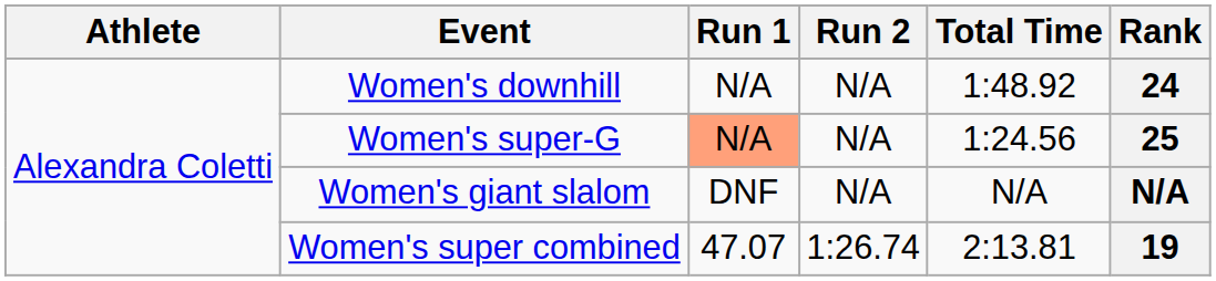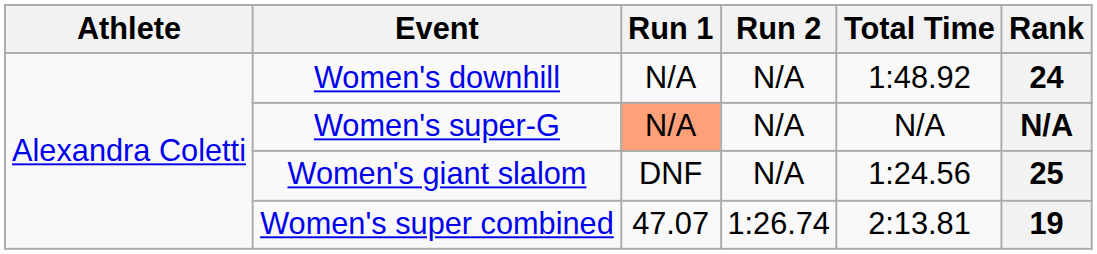Women's super-G | Total Time: 1:24.56 -> N/A
Women's super-G | Rank: 25 -> N/A
Women's giant slalom | Total Time: N/A -> 1:24.56
Women's giant slalom | Rank: N/A -> 25
